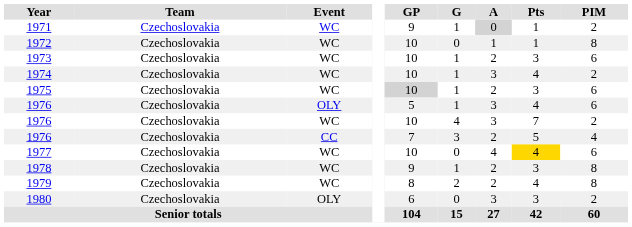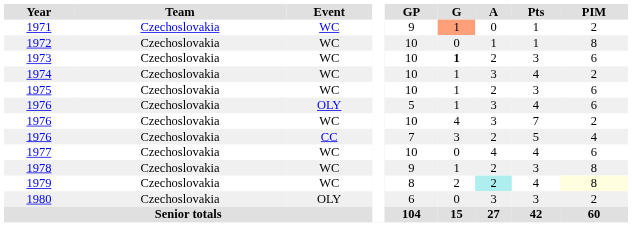1971 | G: no background -> lightsalmon background
1971 | A: lightgrey background -> no background
1973 | G: normal -> bold
1975 | GP: lightgrey background -> no background
1977 | Pts: gold background -> no background
1979 | A: no background -> paleturquoise background
1979 | PIM: no background -> lightyellow background
